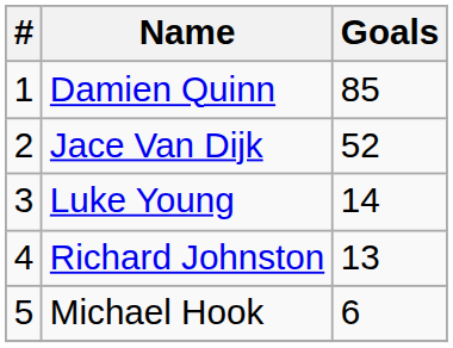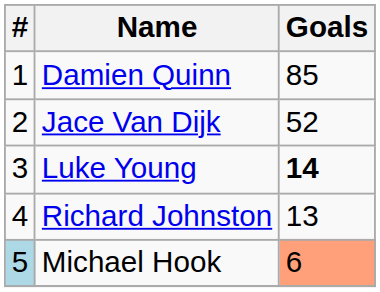Luke Young | Goals: normal -> bold
Michael Hook | #: no background -> lightblue background
Michael Hook | Goals: no background -> lightsalmon background
